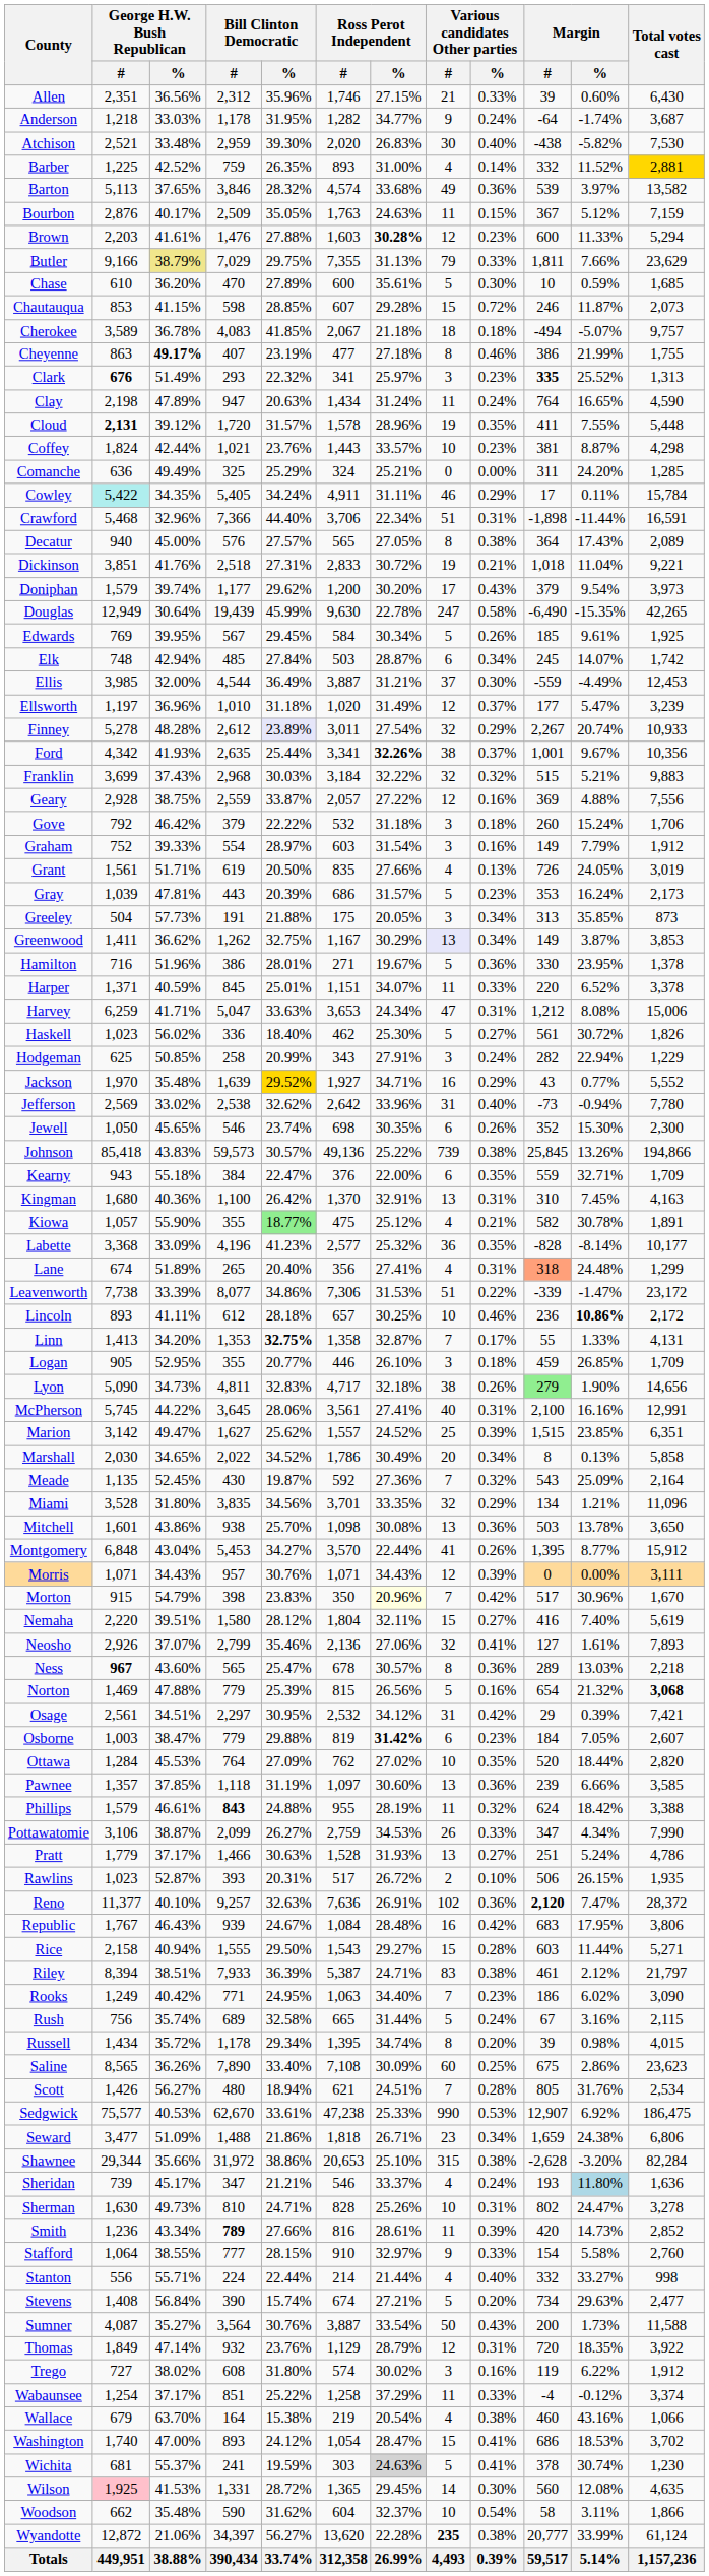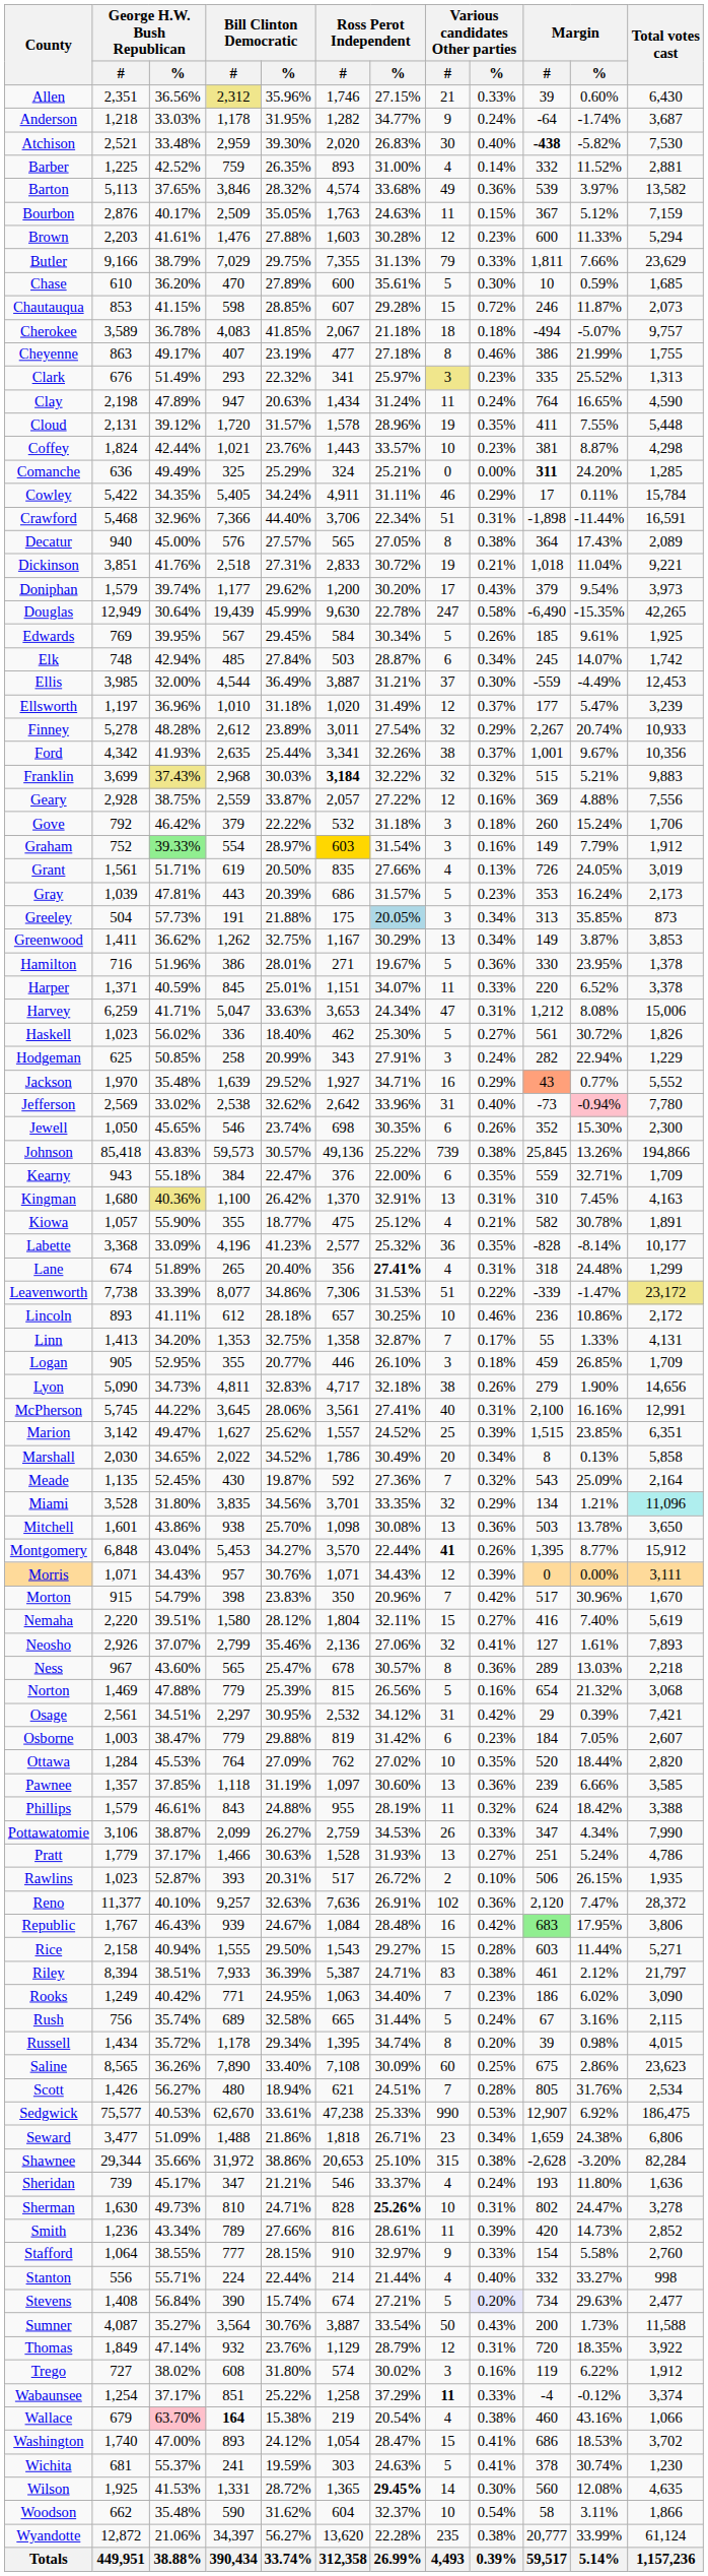Allen | Bill Clinton Democratic / #: no background -> khaki background
Atchison | Margin / #: normal -> bold
Barber | Total votes cast: gold background -> no background
Brown | Ross Perot Independent / %: bold -> normal
Butler | George H.W. Bush Republican / %: khaki background -> no background
Cheyenne | George H.W. Bush Republican / %: bold -> normal
Clark | George H.W. Bush Republican / #: bold -> normal
Clark | Various candidates Other parties / #: no background -> khaki background
Clark | Margin / #: bold -> normal
Cloud | George H.W. Bush Republican / #: bold -> normal
Comanche | Margin / #: normal -> bold
Cowley | George H.W. Bush Republican / #: paleturquoise background -> no background
Finney | Bill Clinton Democratic / %: lavender background -> no background
Ford | Ross Perot Independent / %: bold -> normal
Franklin | George H.W. Bush Republican / %: no background -> khaki background
Franklin | Ross Perot Independent / #: normal -> bold
Graham | George H.W. Bush Republican / %: no background -> lightgreen background
Graham | Ross Perot Independent / #: no background -> gold background
Greeley | Ross Perot Independent / %: no background -> lightblue background
Greenwood | Various candidates Other parties / #: lavender background -> no background
Jackson | Bill Clinton Democratic / %: gold background -> no background
Jackson | Margin / #: no background -> lightsalmon background
Jefferson | Margin / %: no background -> pink background
Kingman | George H.W. Bush Republican / %: no background -> khaki background
Kiowa | Bill Clinton Democratic / %: lightgreen background -> no background
Lane | Ross Perot Independent / %: normal -> bold
Lane | Margin / #: lightsalmon background -> no background
Leavenworth | Total votes cast: no background -> khaki background
Lincoln | Margin / %: bold -> normal
Linn | Bill Clinton Democratic / %: bold -> normal
Lyon | Margin / #: lightgreen background -> no background
Miami | Total votes cast: no background -> paleturquoise background
Montgomery | Various candidates Other parties / #: normal -> bold
Morton | Ross Perot Independent / %: lightyellow background -> no background
Ness | George H.W. Bush Republican / #: bold -> normal
Norton | Total votes cast: bold -> normal
Osborne | Ross Perot Independent / %: bold -> normal
Phillips | Bill Clinton Democratic / #: bold -> normal
Reno | Margin / #: bold -> normal
Republic | Margin / #: no background -> lightgreen background
Sheridan | Margin / %: lightblue background -> no background
Sherman | Ross Perot Independent / %: normal -> bold
Smith | Bill Clinton Democratic / #: bold -> normal
Stevens | Various candidates Other parties / %: no background -> lavender background
Wabaunsee | Various candidates Other parties / #: normal -> bold
Wallace | George H.W. Bush Republican / %: no background -> pink background
Wallace | Bill Clinton Democratic / #: normal -> bold
Wichita | Ross Perot Independent / %: lightgrey background -> no background
Wilson | George H.W. Bush Republican / #: pink background -> no background
Wilson | Ross Perot Independent / %: normal -> bold
Wyandotte | Various candidates Other parties / #: bold -> normal
